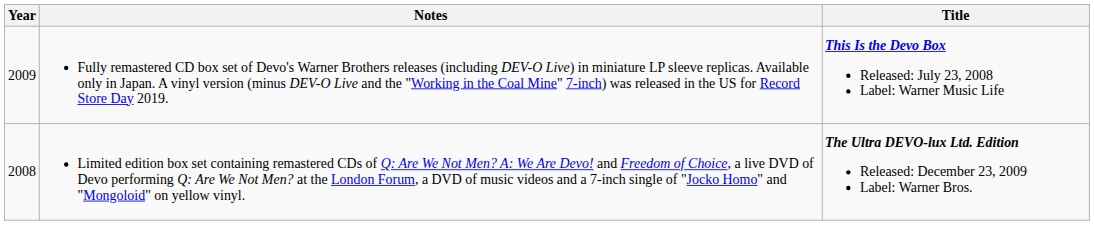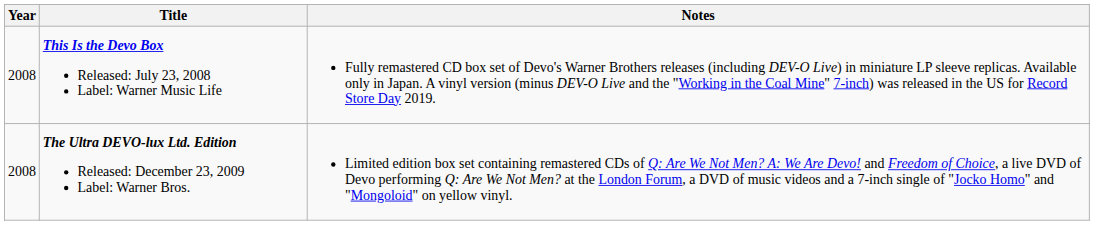columns swapped: Title <-> Notes
row 2 | Year: 2009 -> 2008
